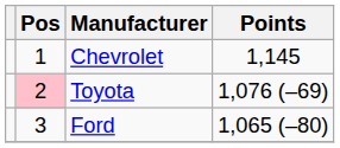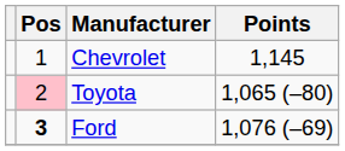Toyota | Points: 1,076 (–69) -> 1,065 (–80)
Ford | Pos: normal -> bold
Ford | Points: 1,065 (–80) -> 1,076 (–69)
